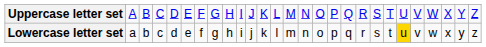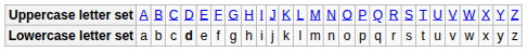Lowercase letter set | column 5: normal -> bold
Lowercase letter set | column 22: gold background -> no background
